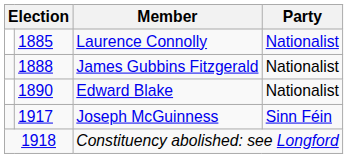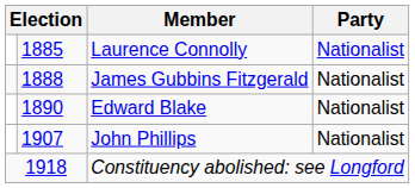+ row: 1907 | John Phillips | Nationalist
- row: 1917 | Joseph McGuinness | Sinn Féin
